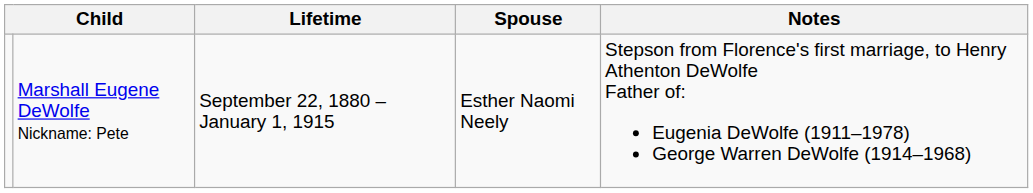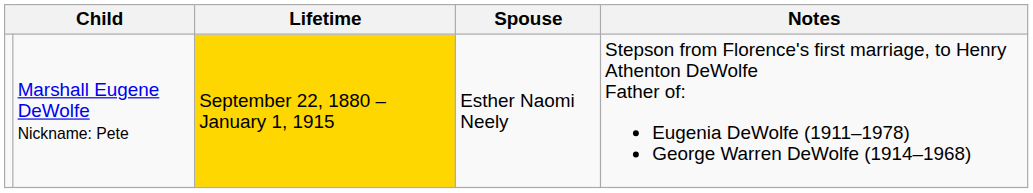Marshall Eugene DeWolfe Nickname: Pete | Lifetime: no background -> gold background
